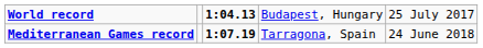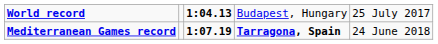Mediterranean Games record | column 4: normal -> bold
